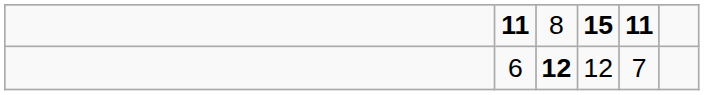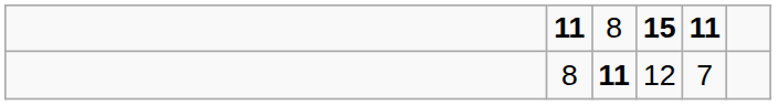row 2 | column 2: 6 -> 8
row 2 | column 3: 12 -> 11
